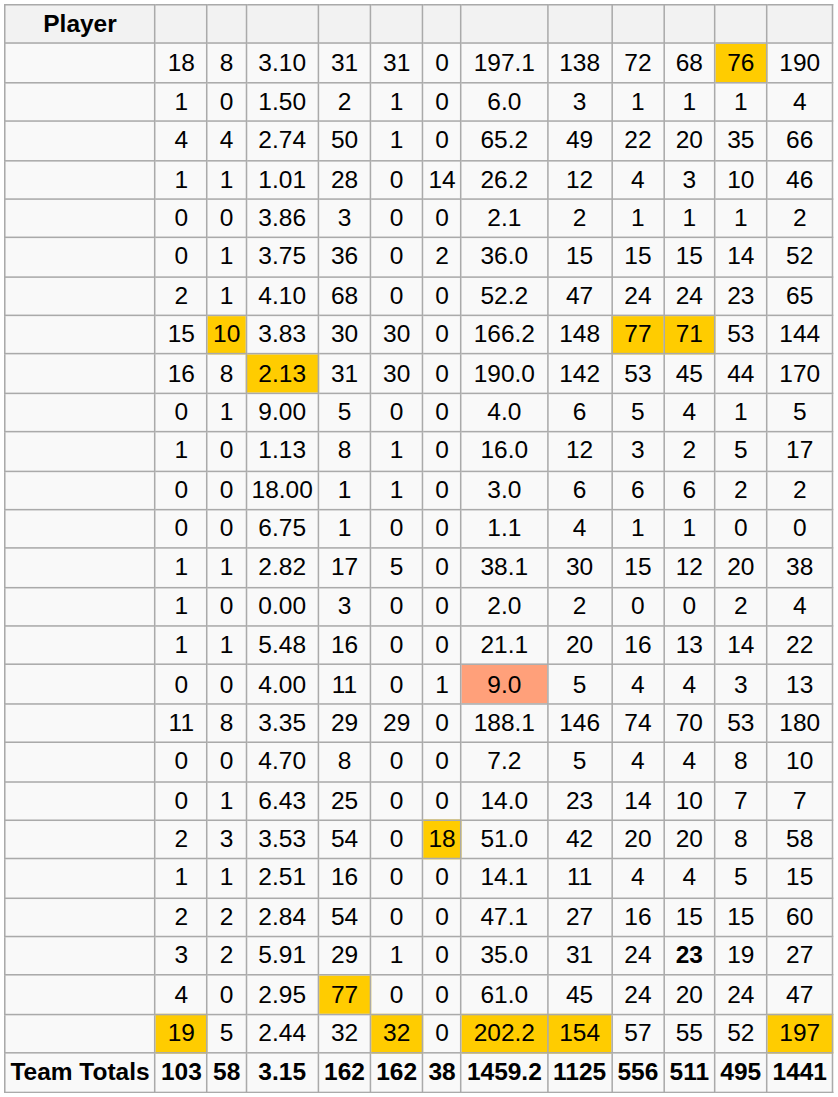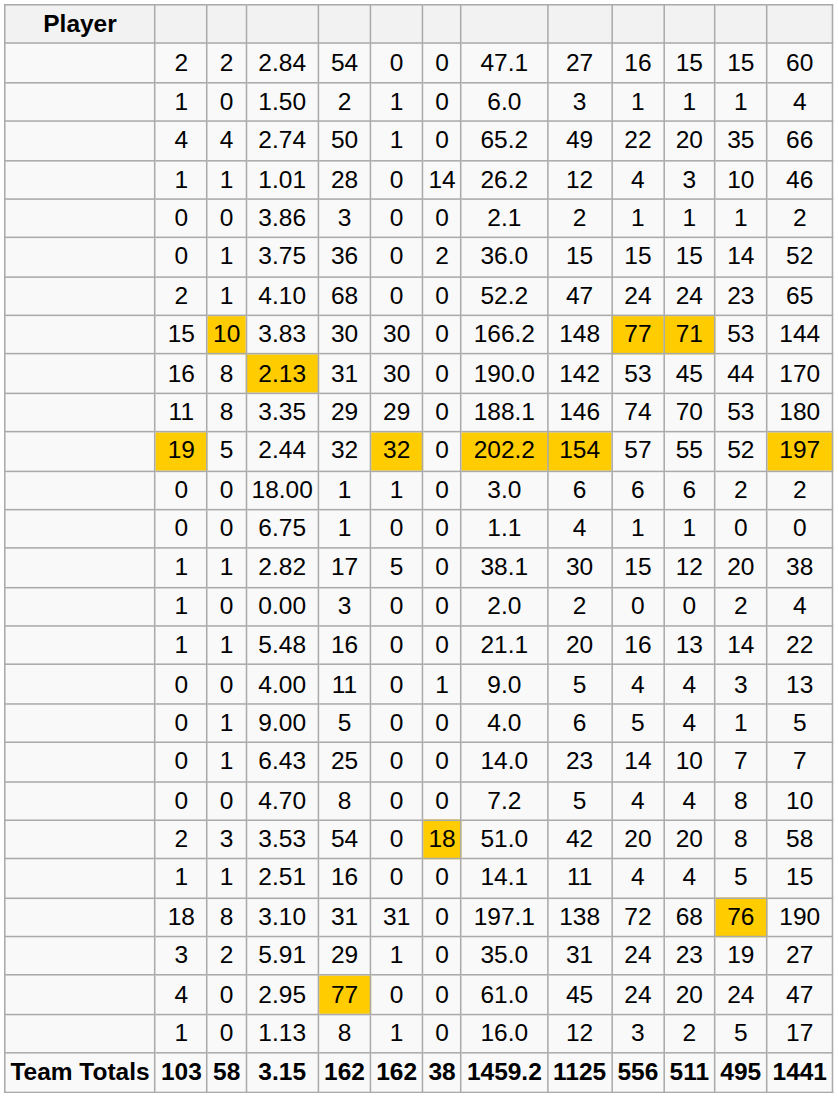rows swapped: 3.10 <-> 2.84
rows swapped: 3.35 <-> 9.00
rows swapped: 2.44 <-> 1.13
4.00 | column 8: lightsalmon background -> no background
rows swapped: 4.70 <-> 6.43
5.91 | column 11: bold -> normal
